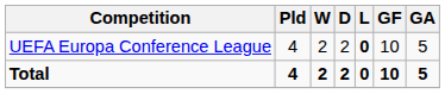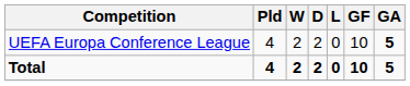UEFA Europa Conference League | L: bold -> normal
UEFA Europa Conference League | GA: normal -> bold
